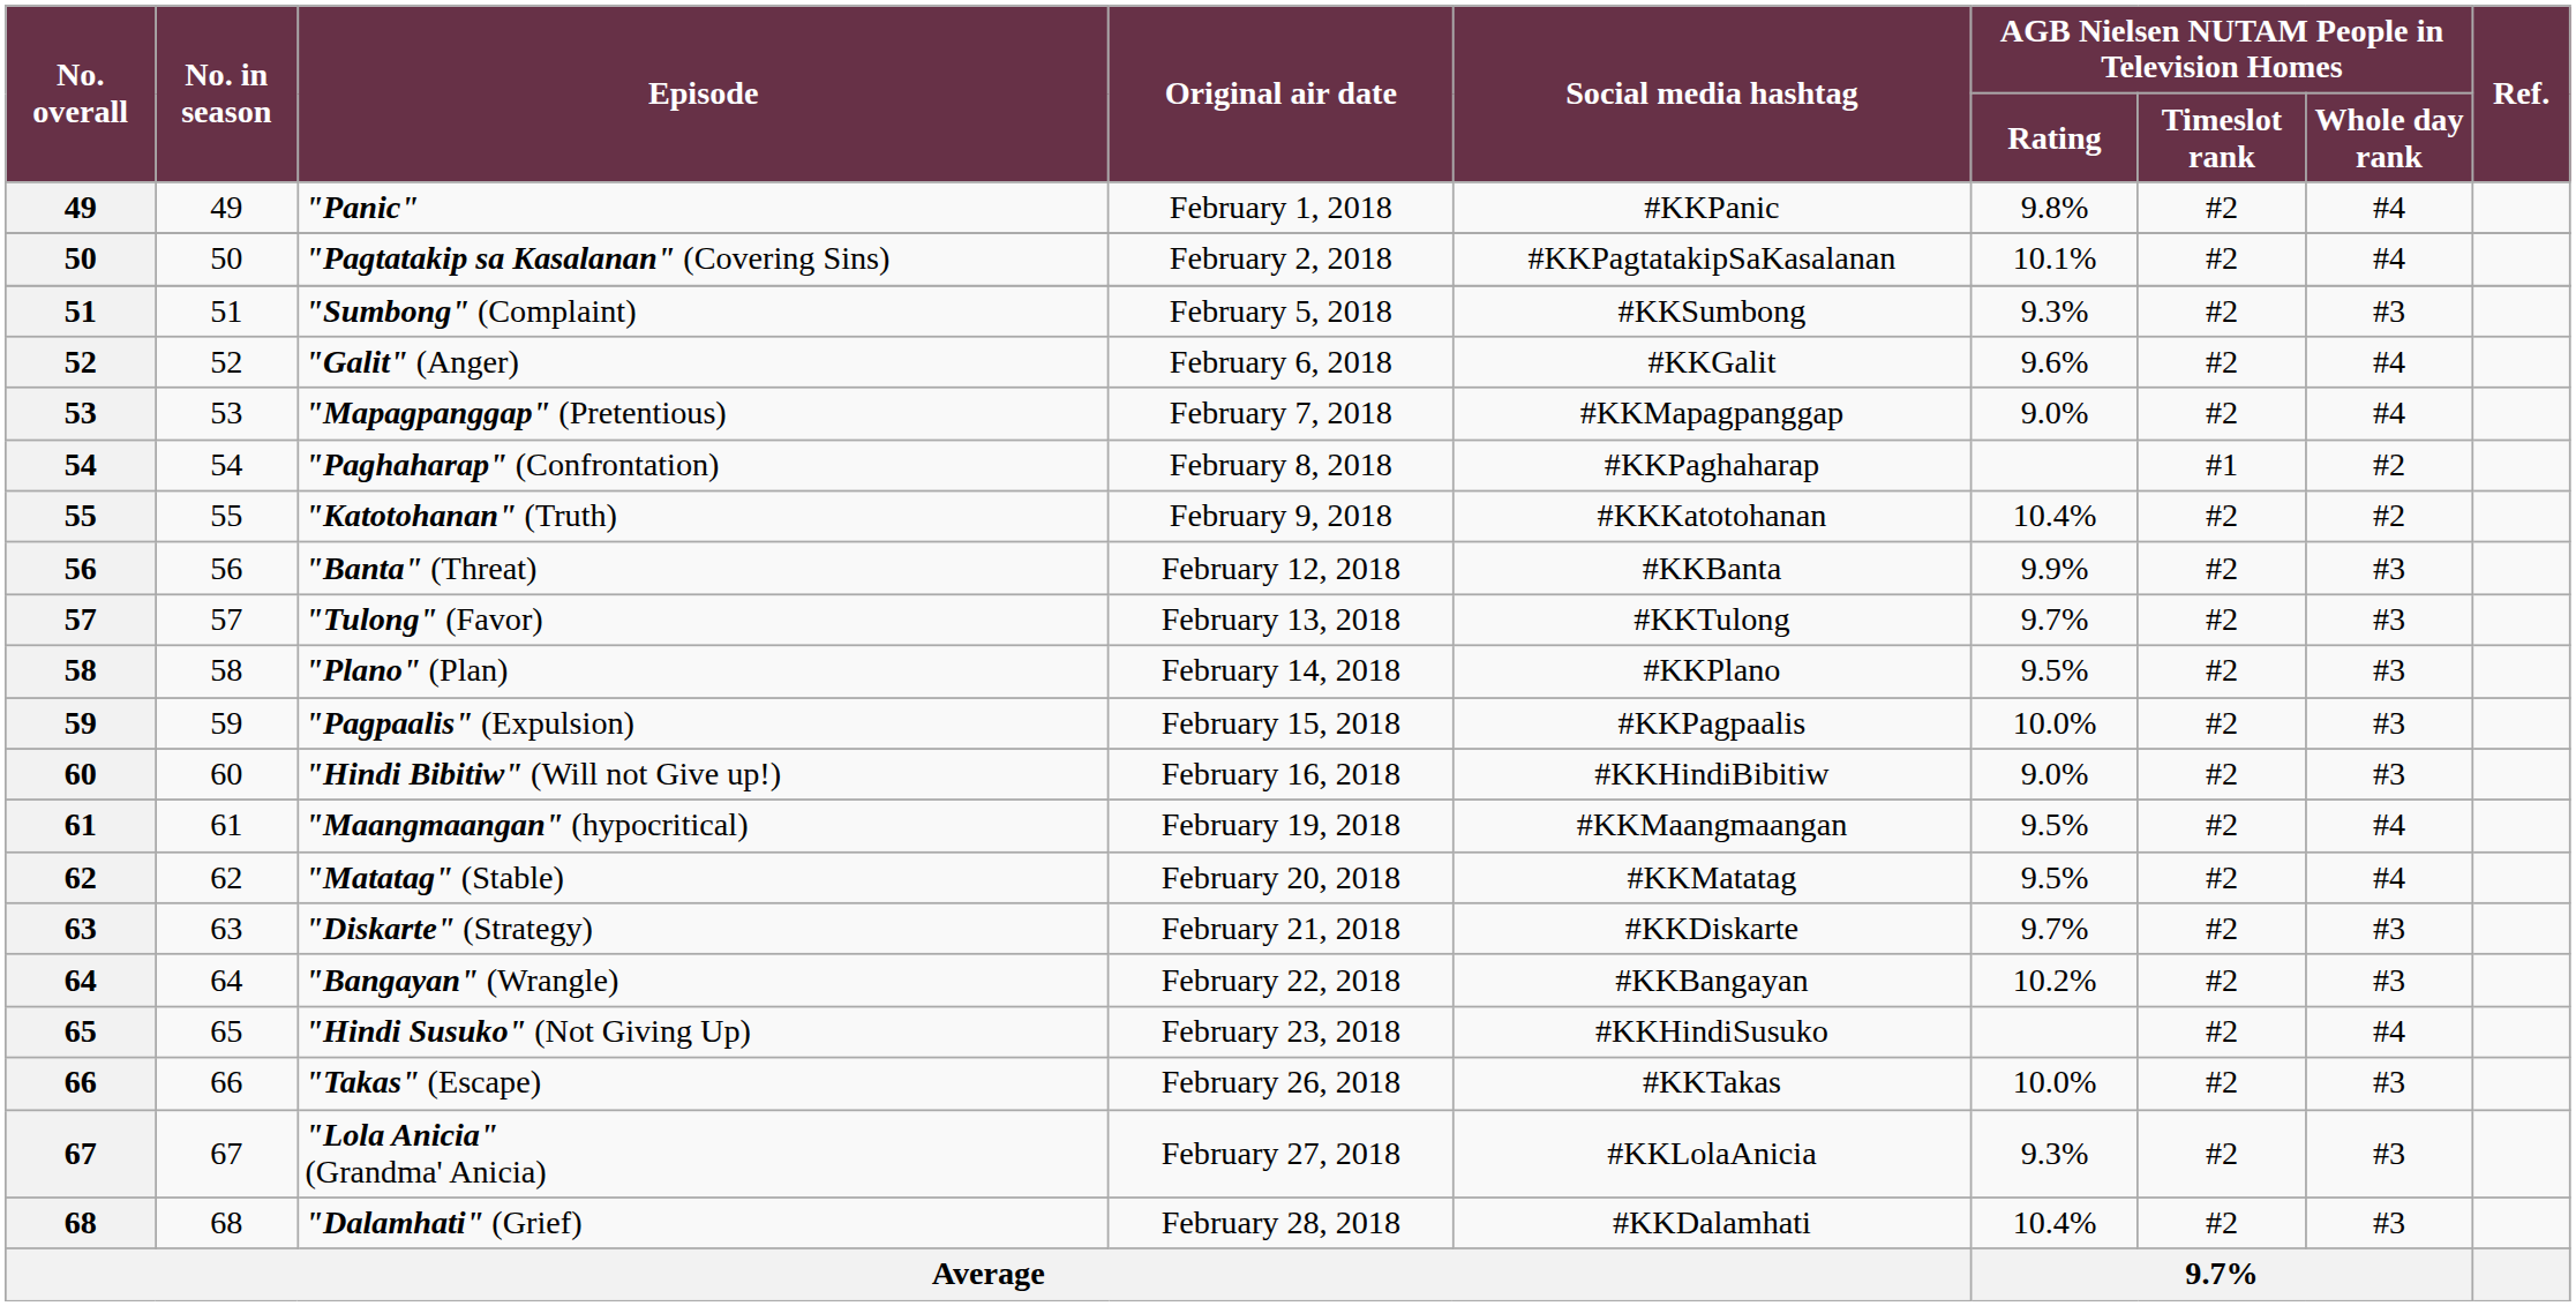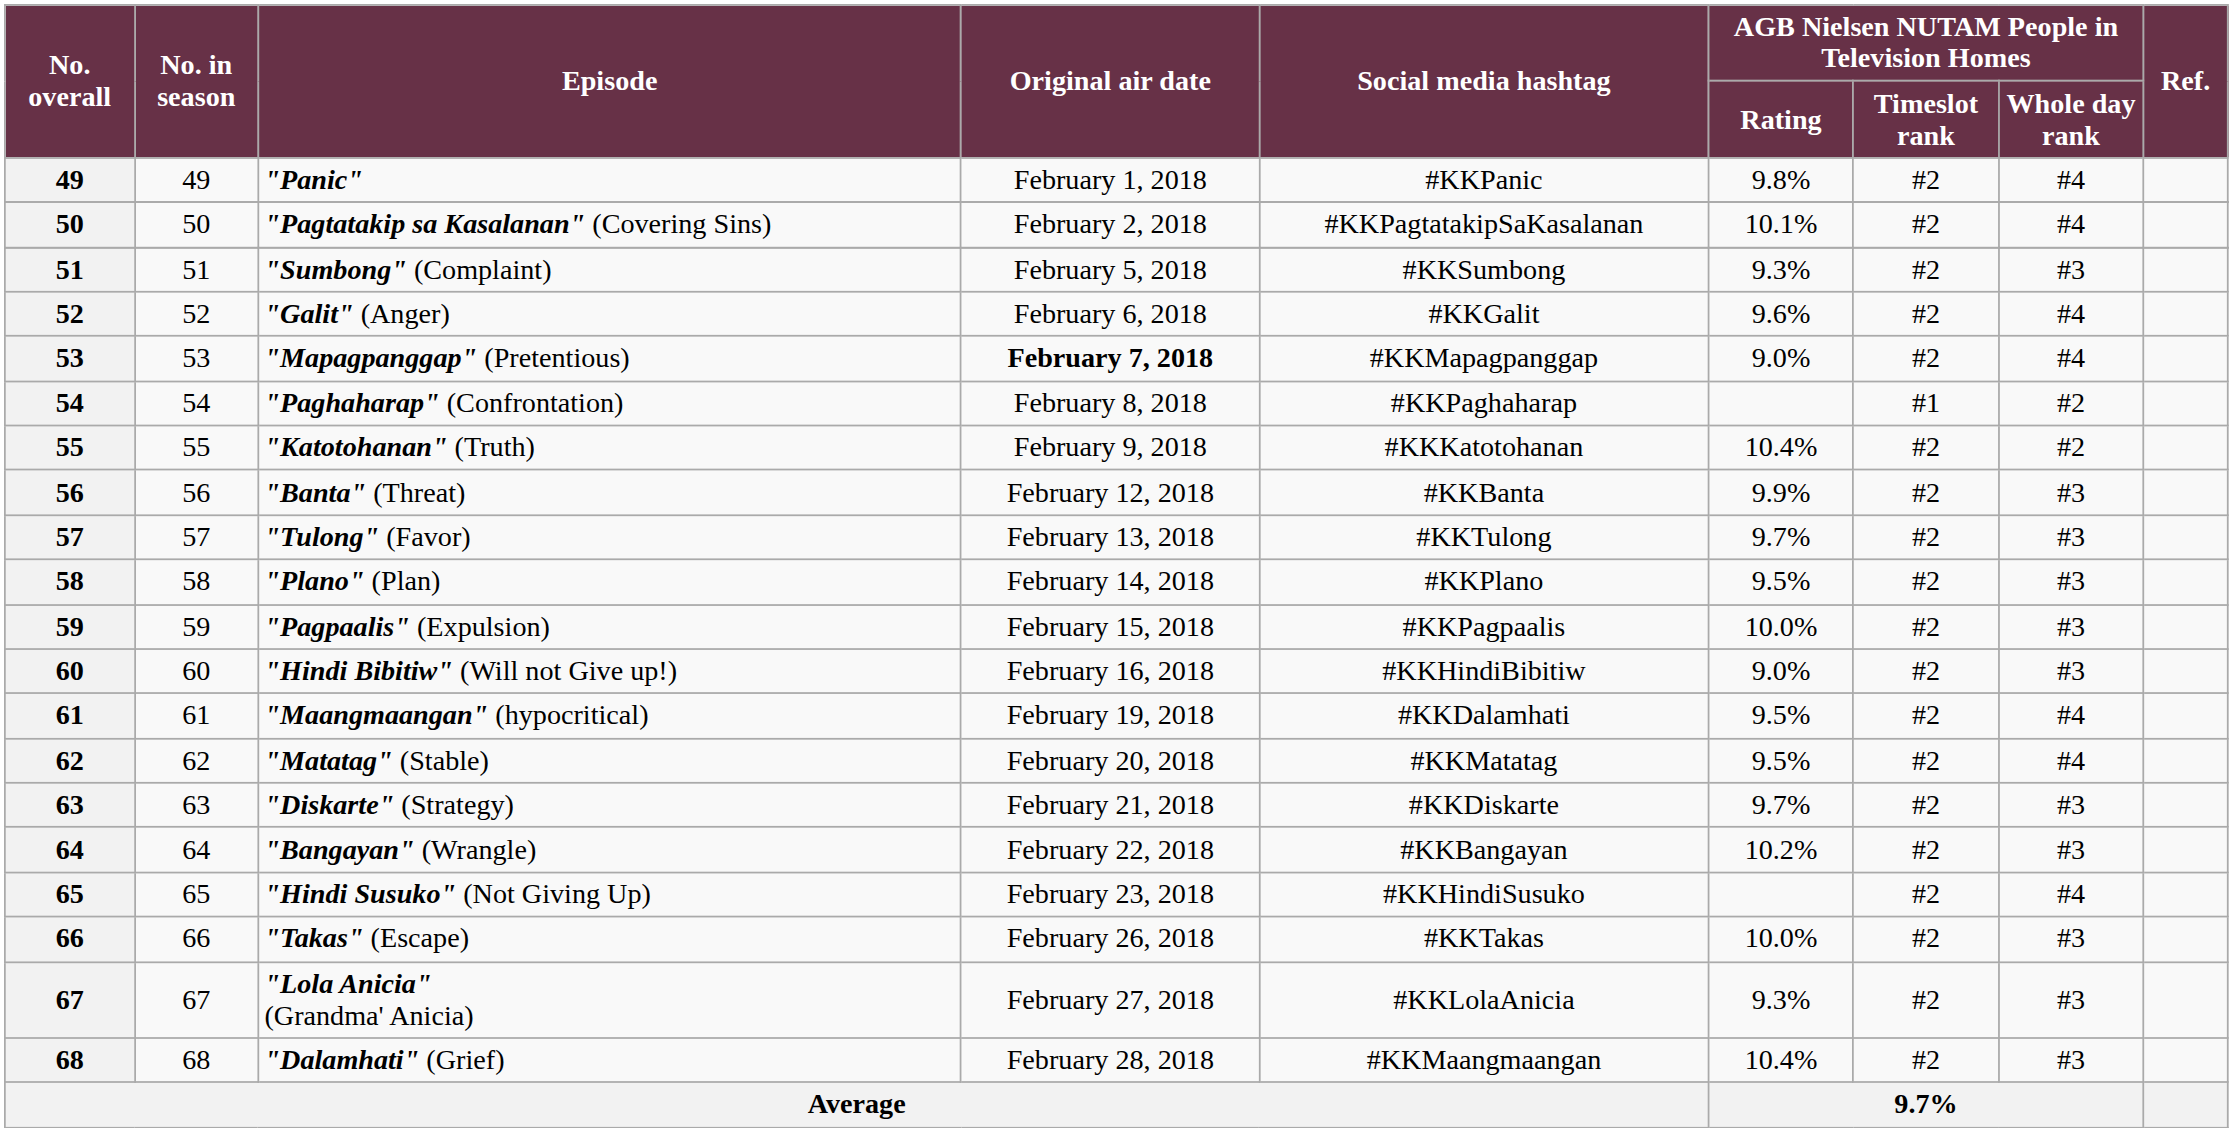"Mapagpanggap" (Pretentious) | Original air date: normal -> bold
"Maangmaangan" (hypocritical) | Social media hashtag: #KKMaangmaangan -> #KKDalamhati
"Dalamhati" (Grief) | Social media hashtag: #KKDalamhati -> #KKMaangmaangan
